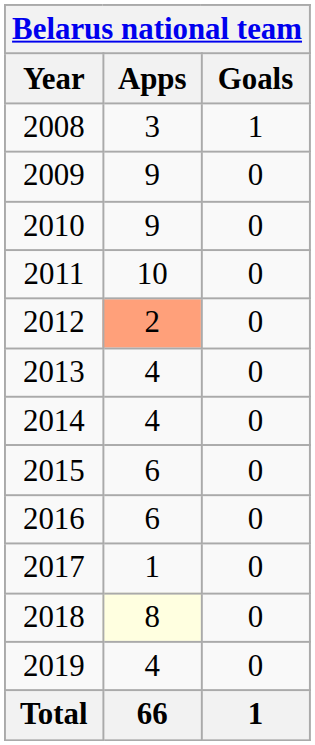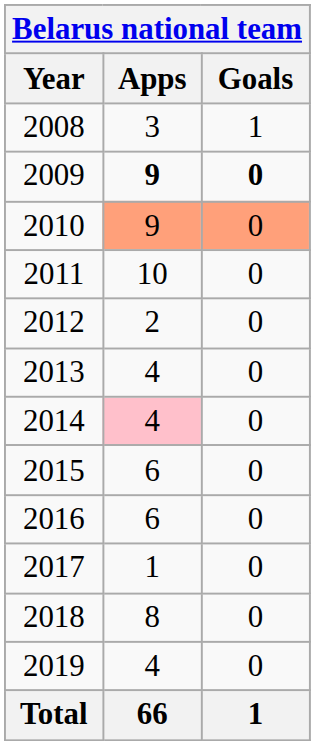2009 | Apps: normal -> bold
2009 | Goals: normal -> bold
2010 | Apps: no background -> lightsalmon background
2010 | Goals: no background -> lightsalmon background
2012 | Apps: lightsalmon background -> no background
2014 | Apps: no background -> pink background
2018 | Apps: lightyellow background -> no background
